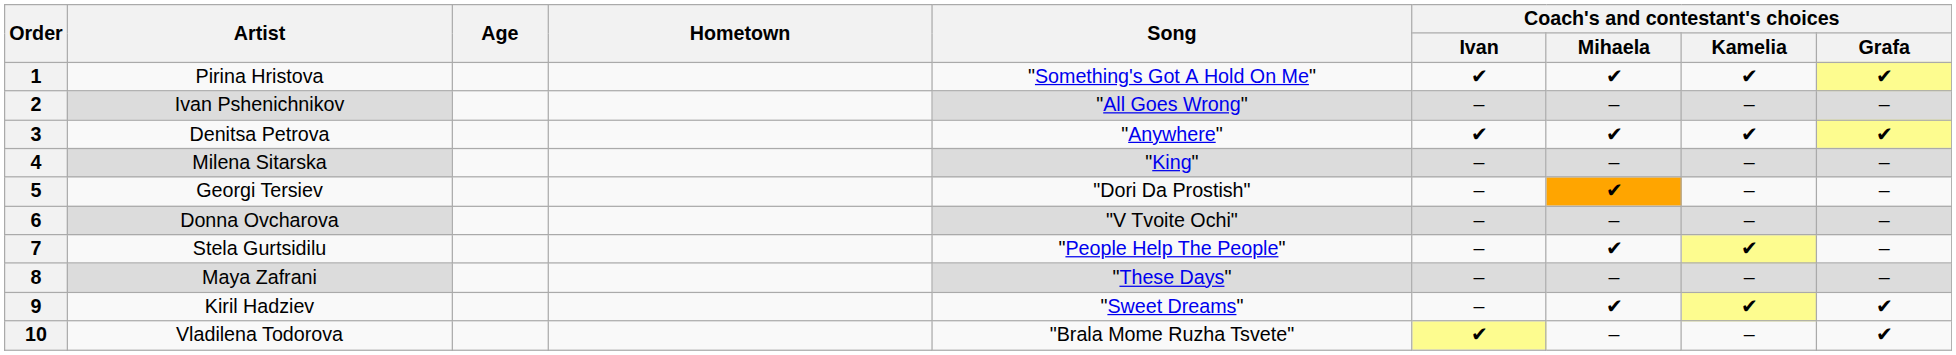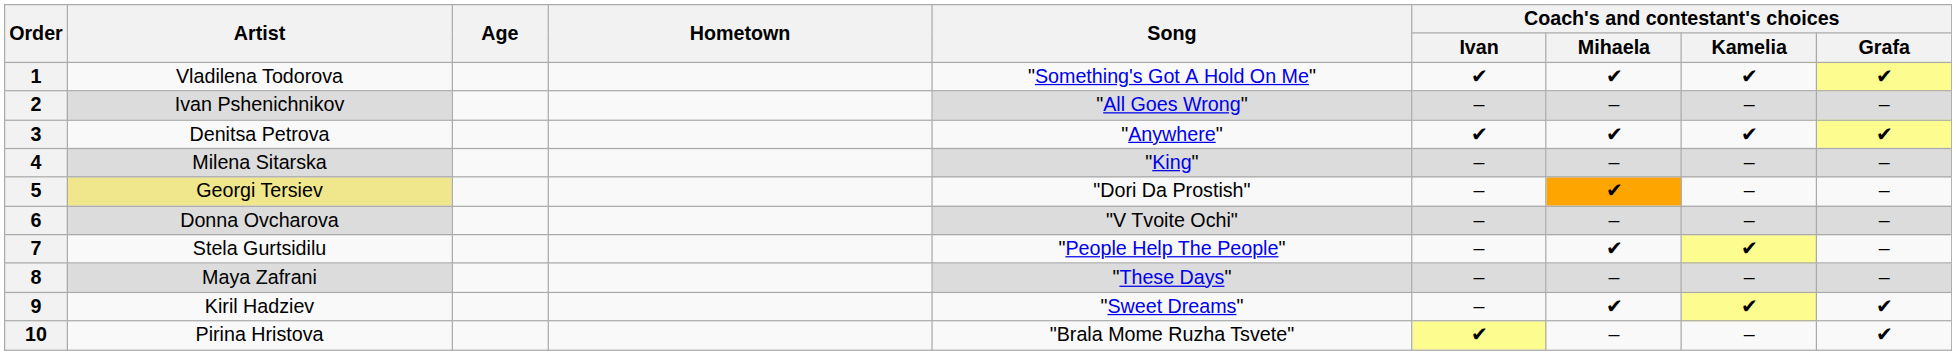1 | Artist: Pirina Hristova -> Vladilena Todorova
5 | Artist: no background -> khaki background
10 | Artist: Vladilena Todorova -> Pirina Hristova
